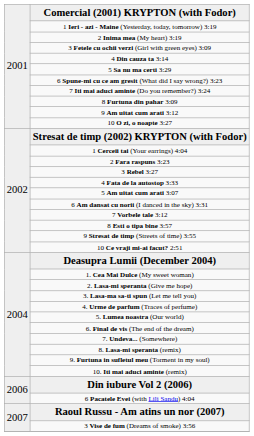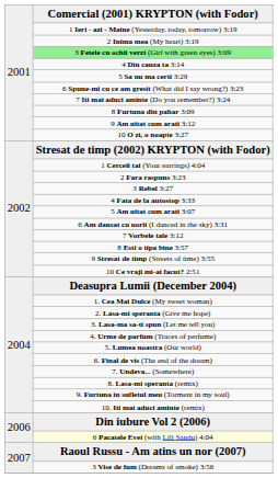3 Fetele cu ochii verzi (Girl with green eyes) 3:09 | column 2: no background -> lightgreen background
6 Pacatele Evei (with Lili Sandu) 4:04 | column 2: no background -> lightyellow background
